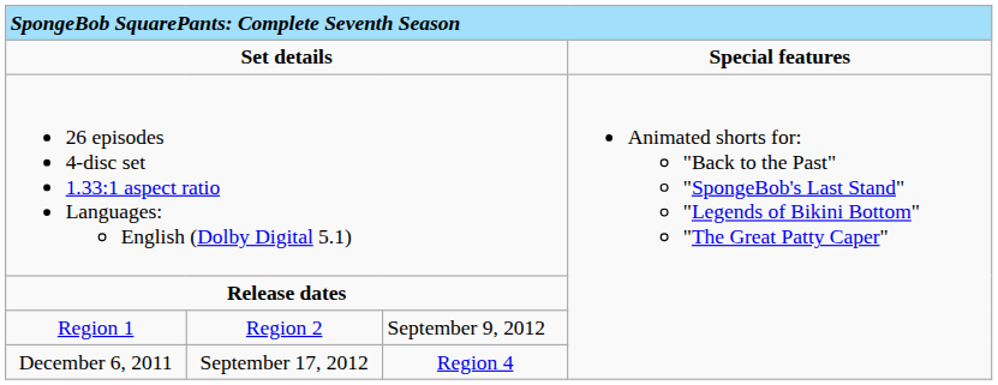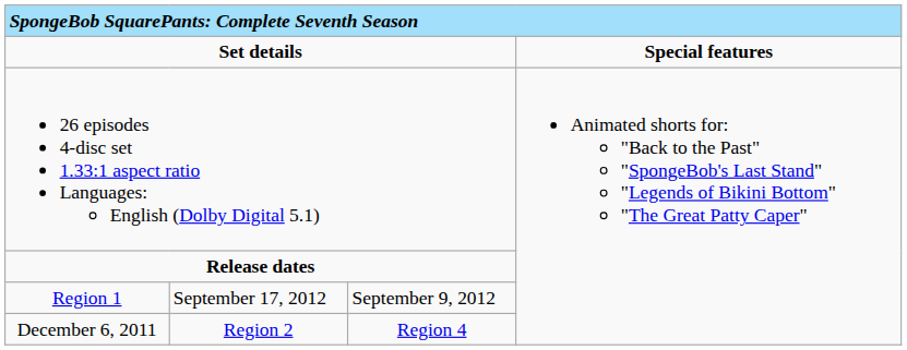Region 1 | column 2: Region 2 -> September 17, 2012
December 6, 2011 | column 2: September 17, 2012 -> Region 2
